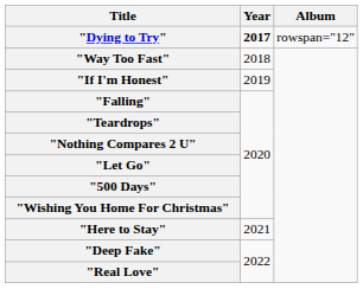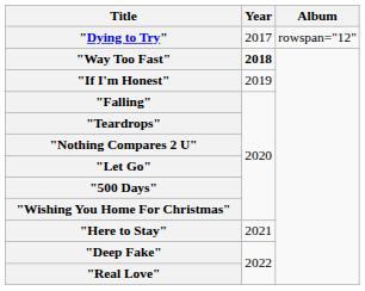"Dying to Try" | Year: bold -> normal
"Way Too Fast" | Year: normal -> bold
